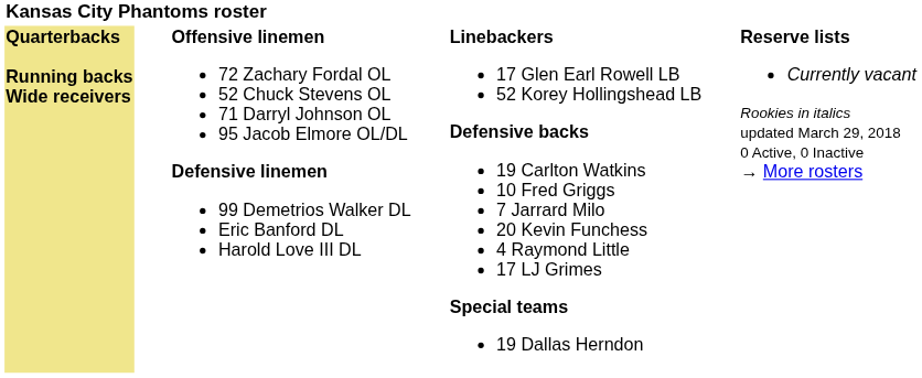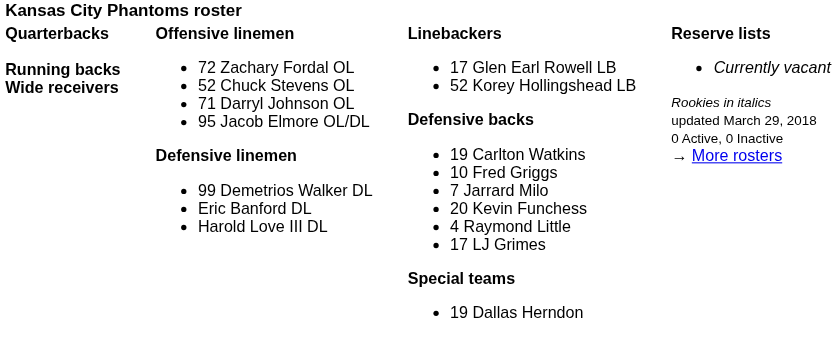Quarterbacks Running backs Wide receivers | column 1: khaki background -> no background
